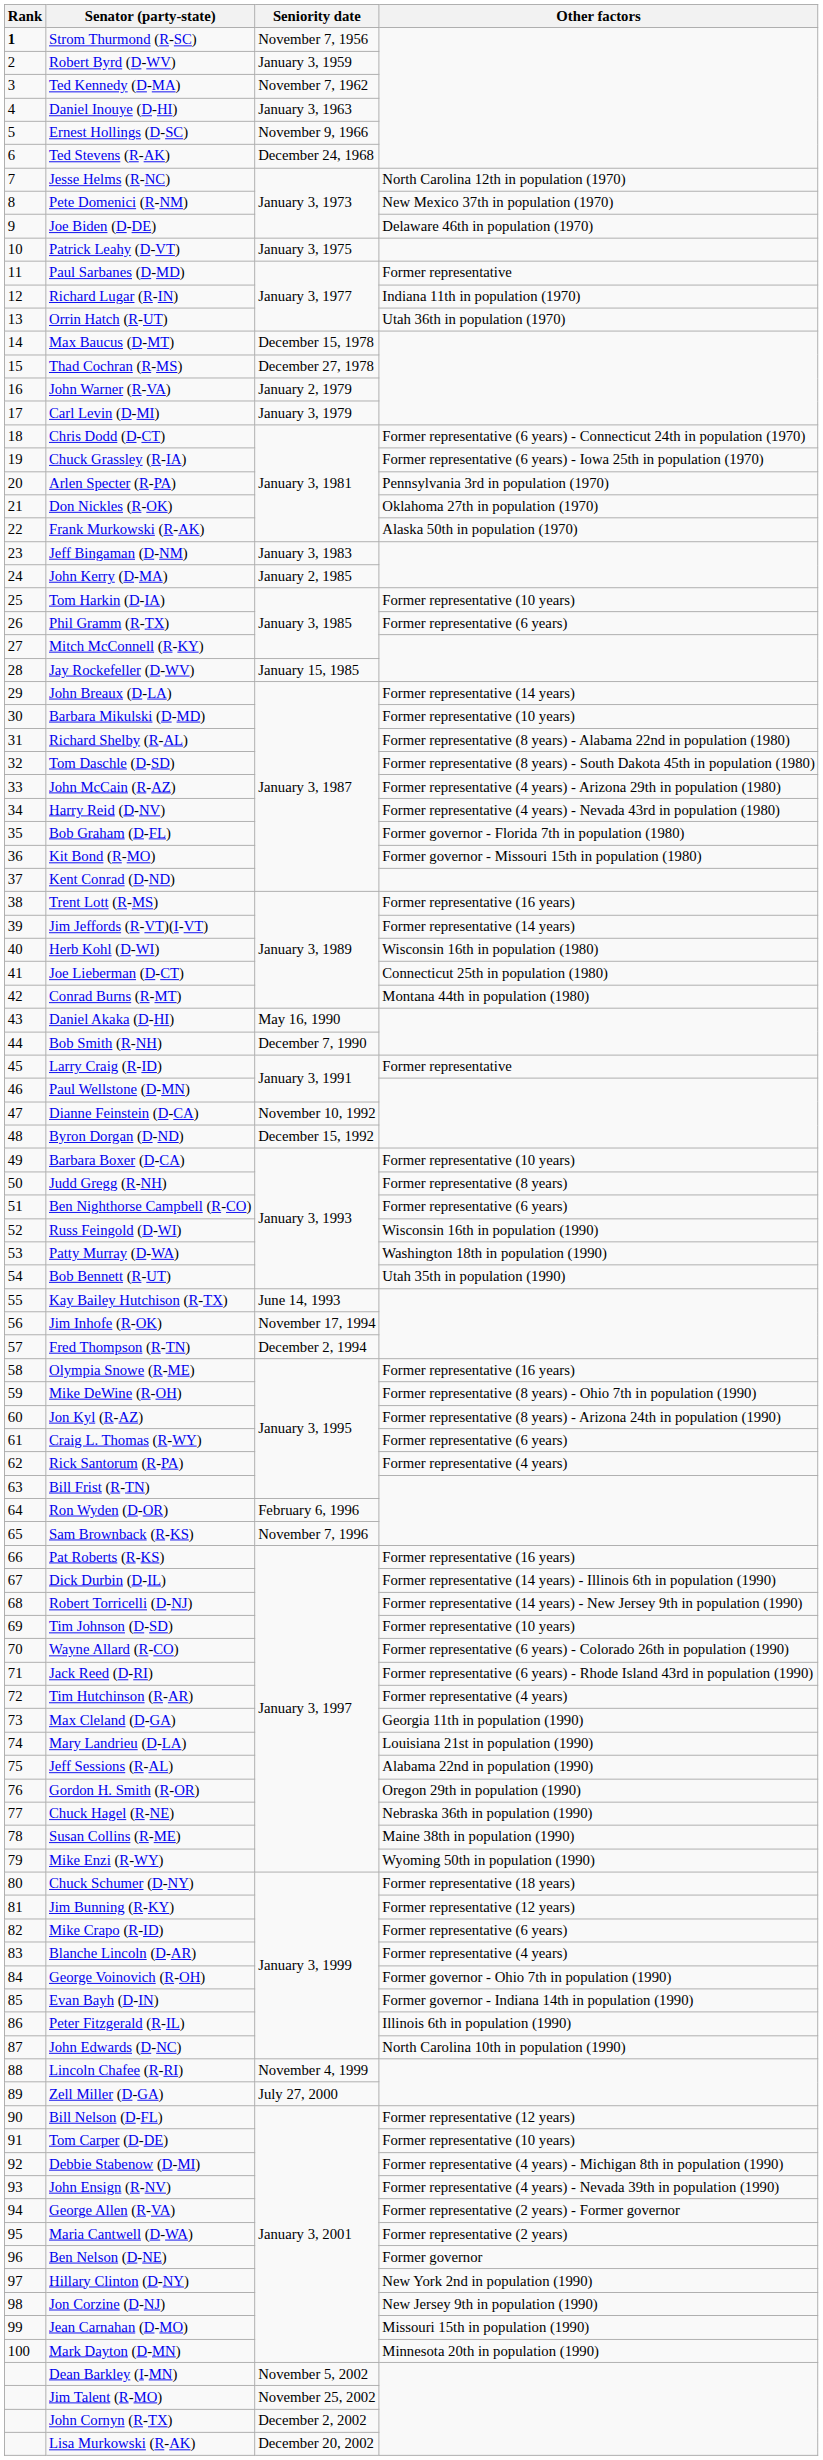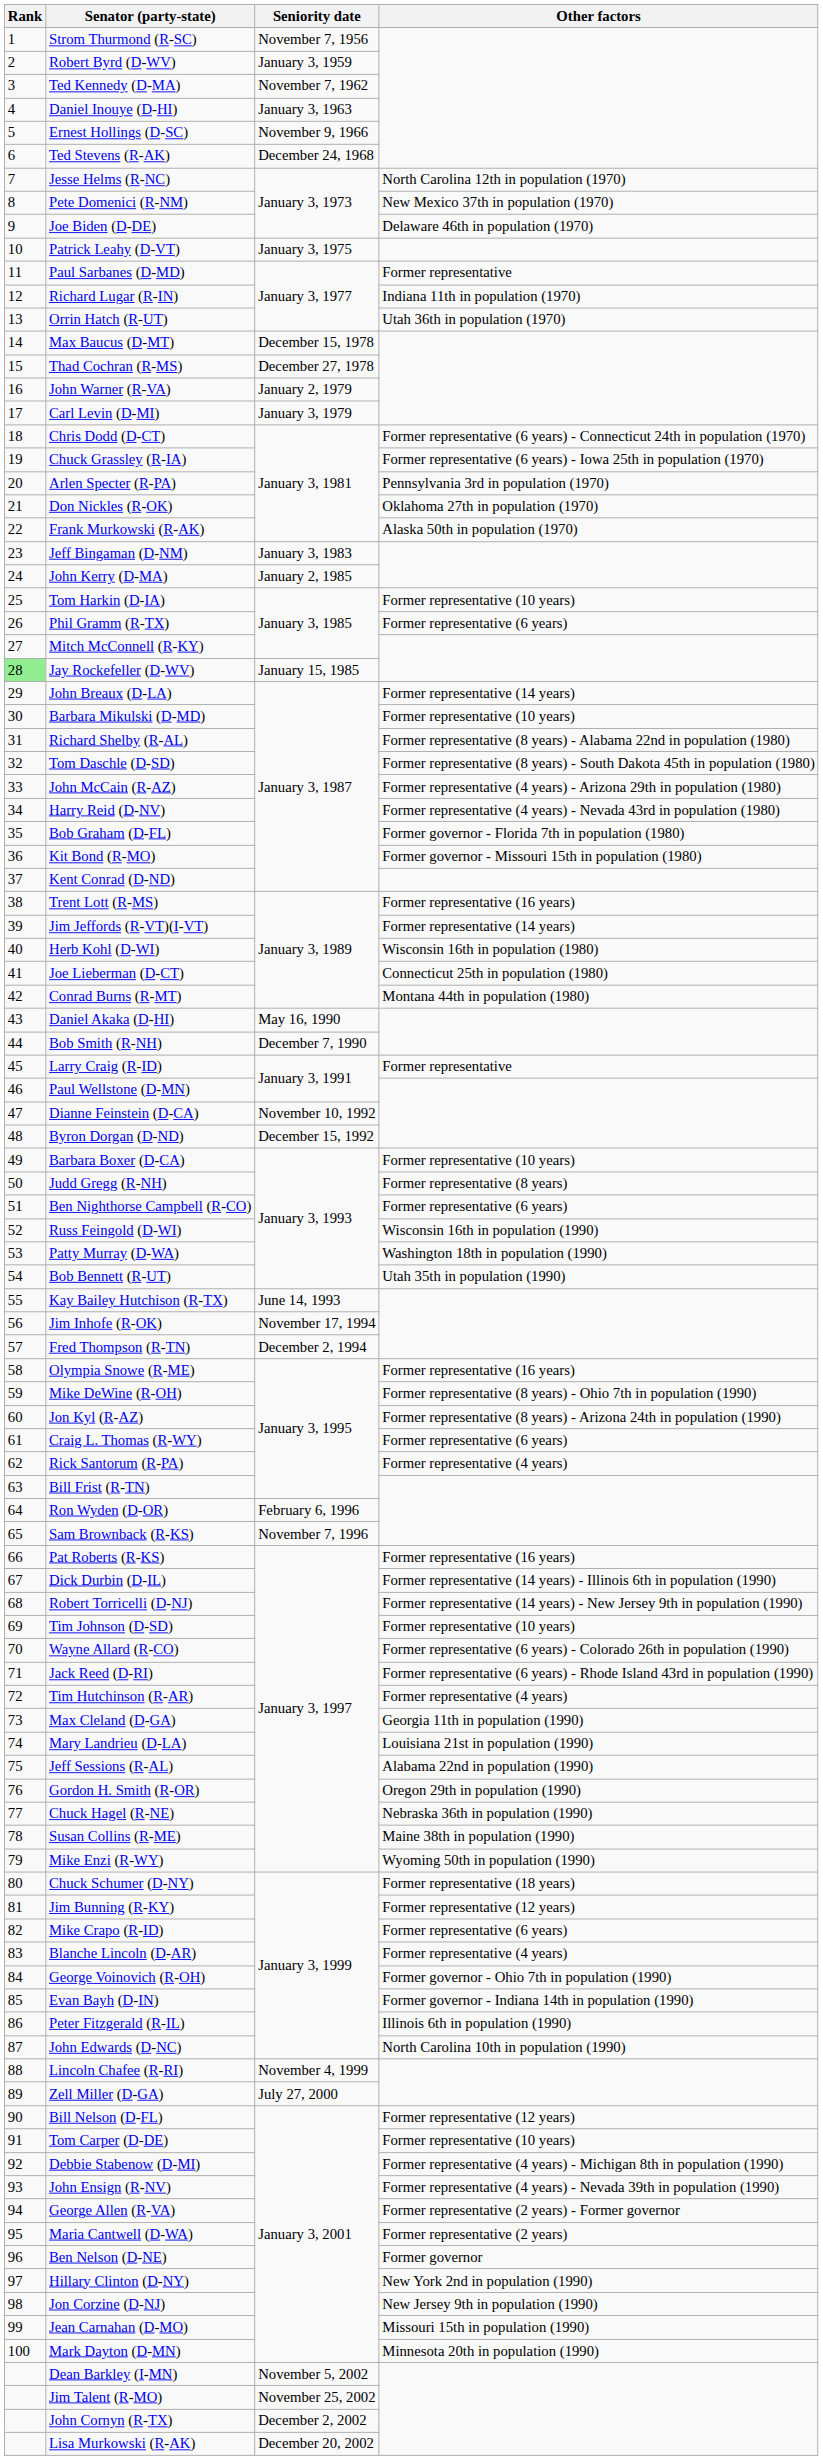Strom Thurmond (R-SC) | Rank: bold -> normal
Jay Rockefeller (D-WV) | Rank: no background -> lightgreen background
